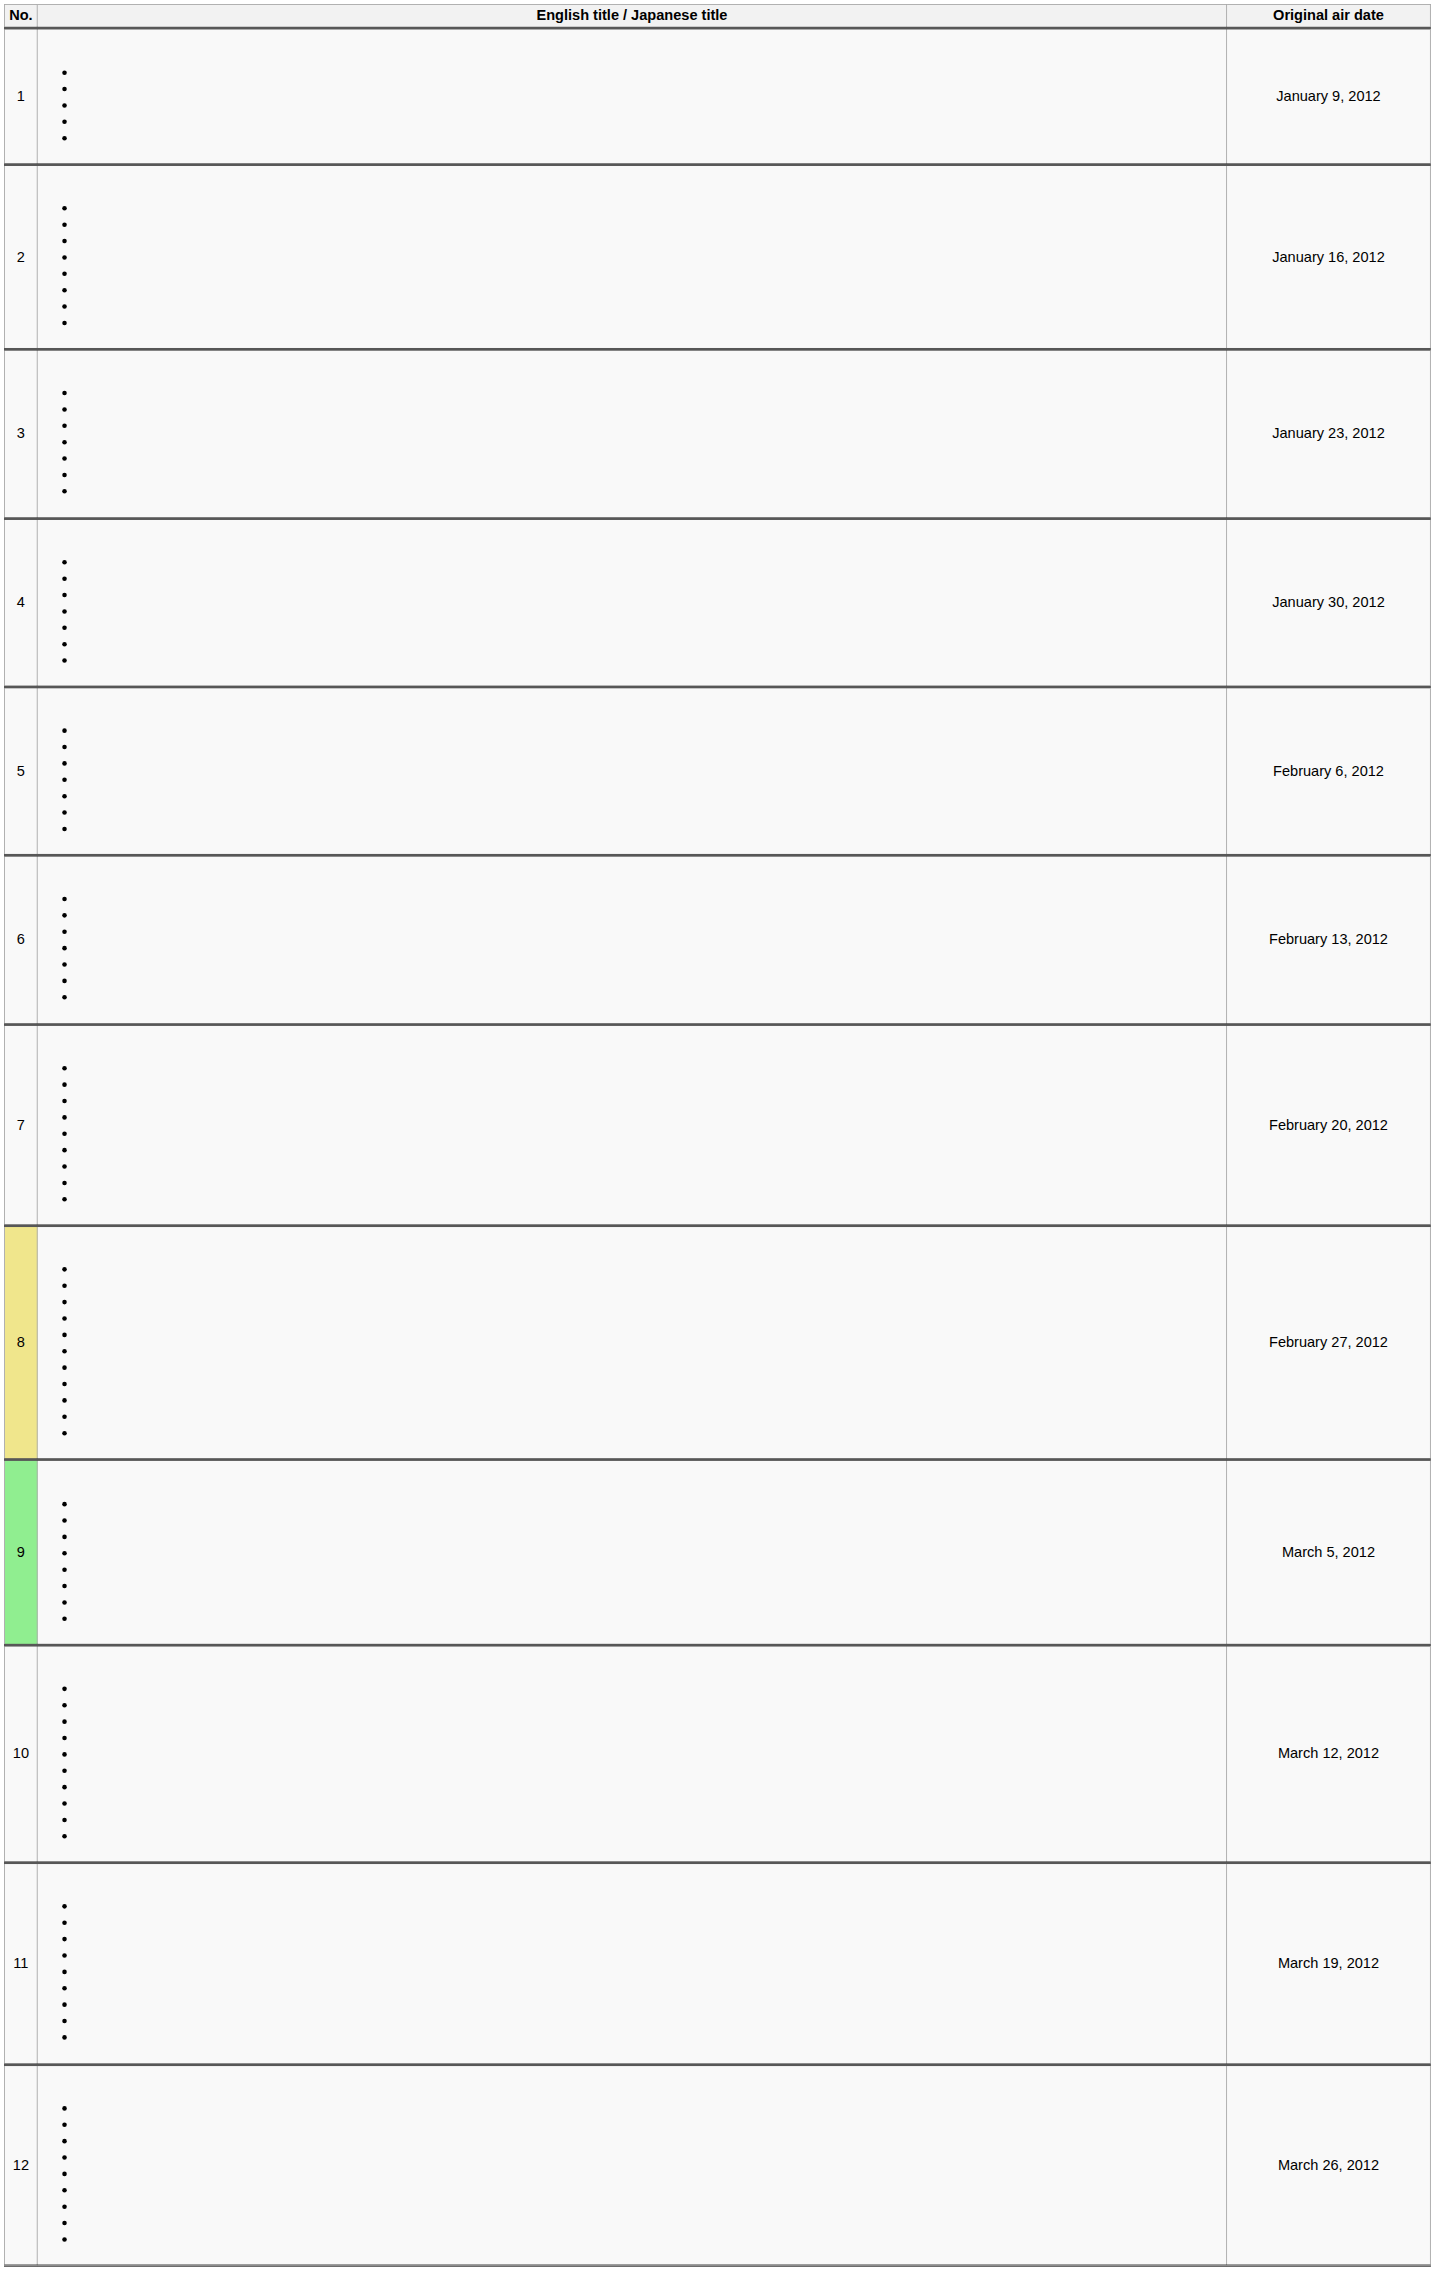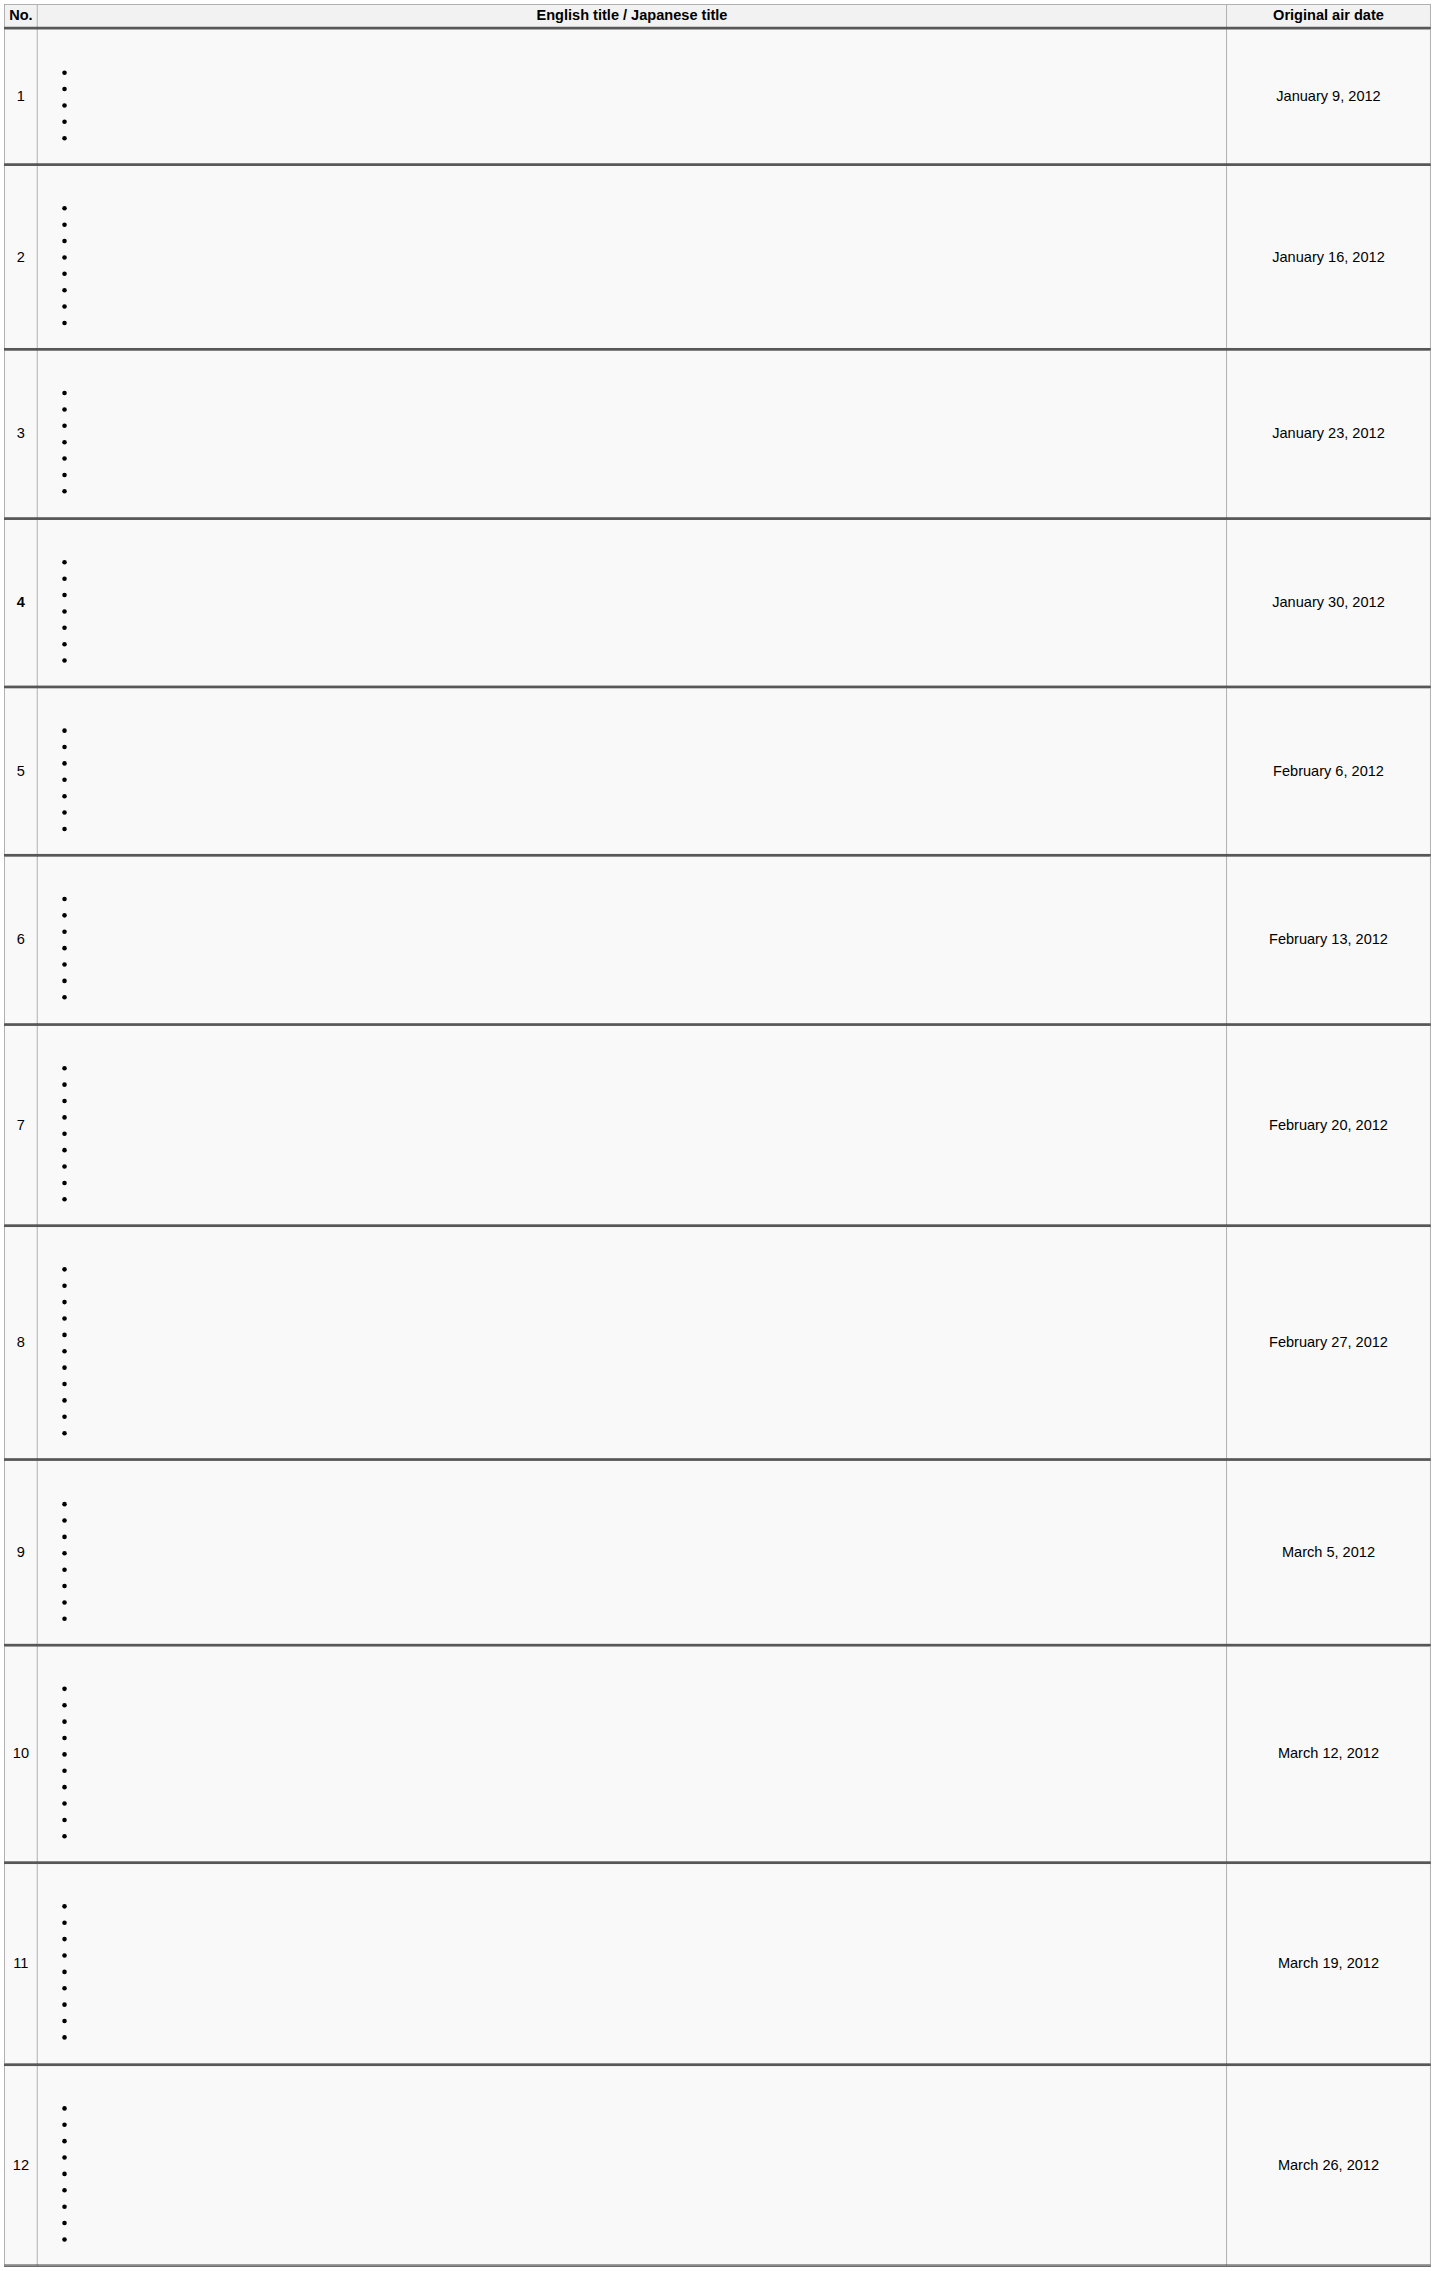January 30, 2012 | No.: normal -> bold
February 27, 2012 | No.: khaki background -> no background
March 5, 2012 | No.: lightgreen background -> no background
